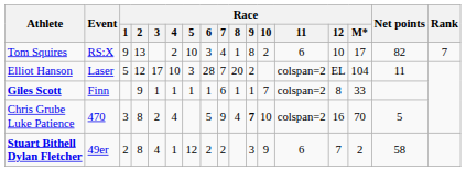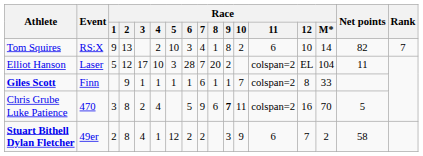Tom Squires | Race / M*: 17 -> 14
Chris Grube Luke Patience | Race / 8: 4 -> 6
Chris Grube Luke Patience | Race / 10: 10 -> 11
